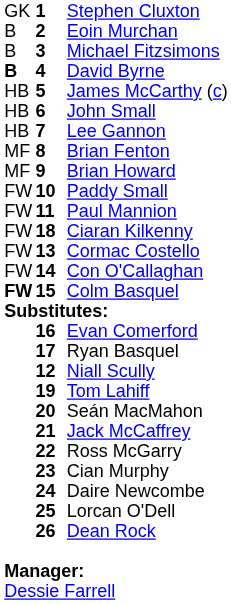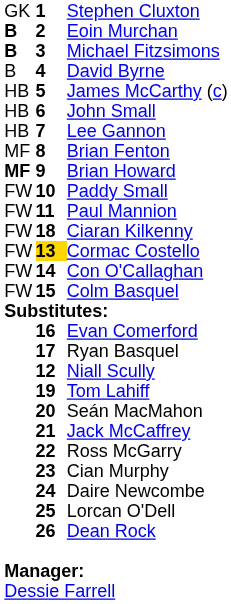Eoin Murchan | column 1: normal -> bold
Michael Fitzsimons | column 1: normal -> bold
David Byrne | column 1: bold -> normal
Brian Howard | column 1: normal -> bold
Cormac Costello | column 2: no background -> gold background
Colm Basquel | column 1: bold -> normal
